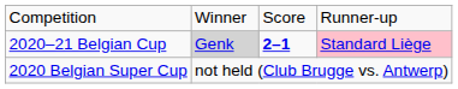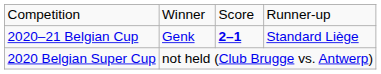2020–21 Belgian Cup | column 2: lightgrey background -> no background
2020–21 Belgian Cup | column 4: pink background -> no background
